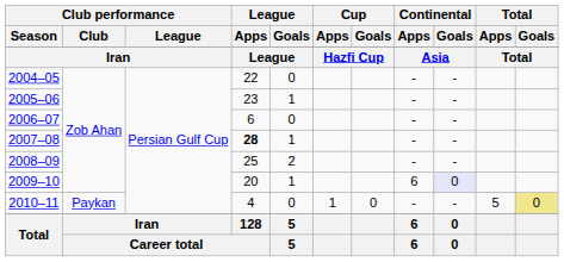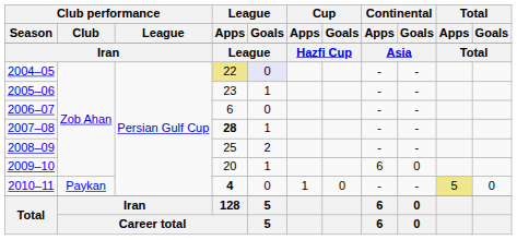2004–05 | League / Apps: no background -> khaki background
2004–05 | League / Goals: no background -> lavender background
2009–10 | Continental / Goals: lavender background -> no background
2010–11 | League / Apps: normal -> bold
2010–11 | Total / Apps: no background -> khaki background
2010–11 | Total / Goals: khaki background -> no background
